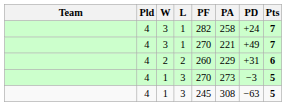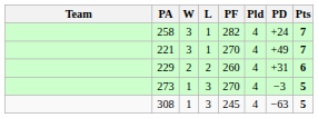columns swapped: Pld <-> PA
